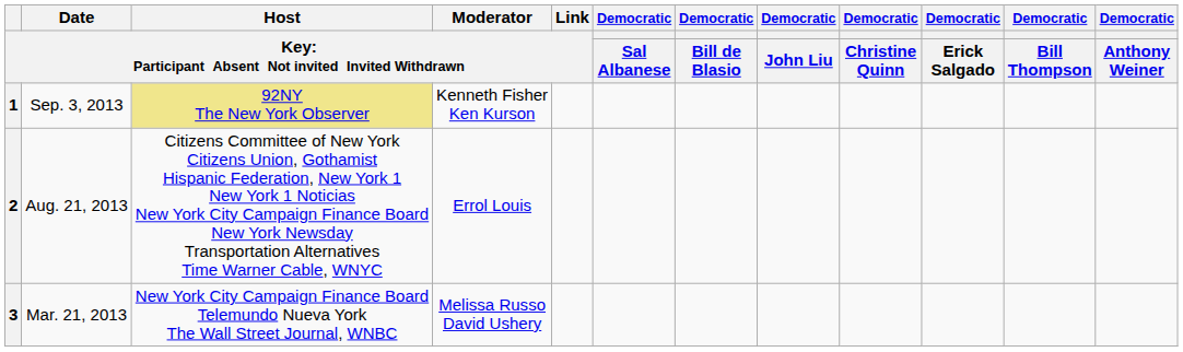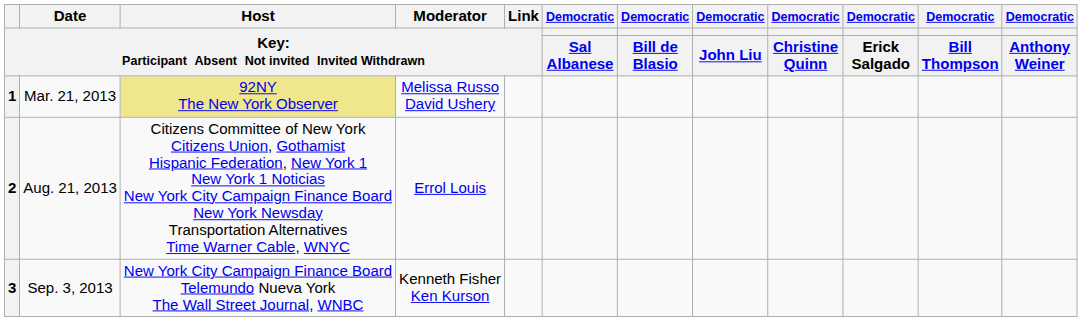1 | column 2: Sep. 3, 2013 -> Mar. 21, 2013
1 | column 4: Kenneth Fisher Ken Kurson -> Melissa Russo David Ushery
3 | column 2: Mar. 21, 2013 -> Sep. 3, 2013
3 | column 4: Melissa Russo David Ushery -> Kenneth Fisher Ken Kurson
